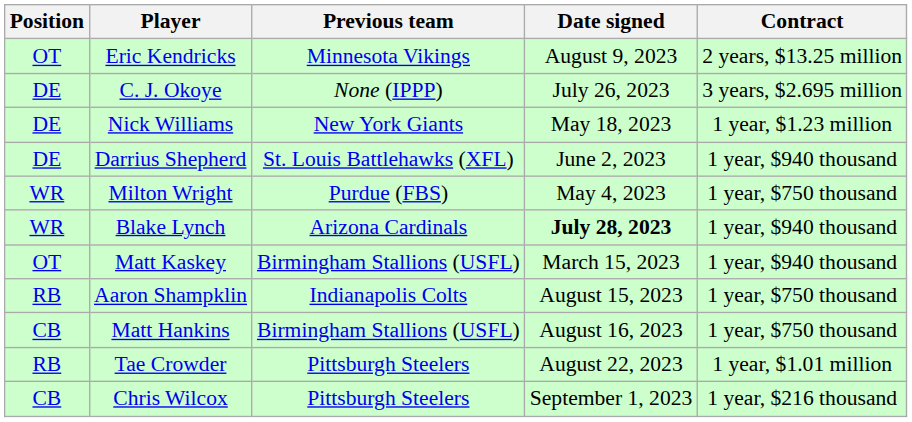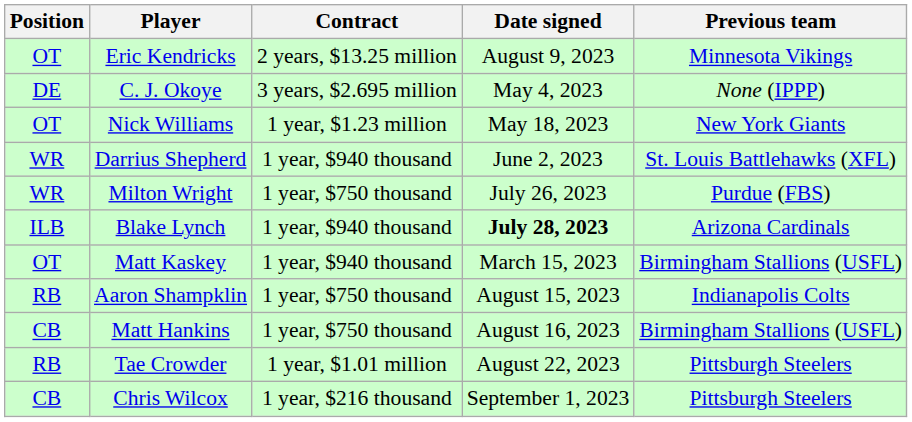columns swapped: Previous team <-> Contract
C. J. Okoye | Date signed: July 26, 2023 -> May 4, 2023
Nick Williams | Position: DE -> OT
Darrius Shepherd | Position: DE -> WR
Milton Wright | Date signed: May 4, 2023 -> July 26, 2023
Blake Lynch | Position: WR -> ILB
